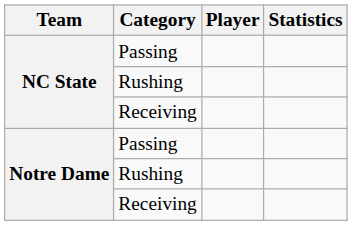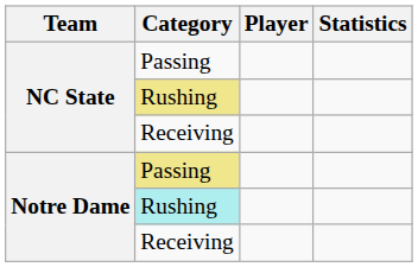NC State / Rushing | Category: no background -> khaki background
Notre Dame / Passing | Category: no background -> khaki background
Notre Dame / Rushing | Category: no background -> paleturquoise background
